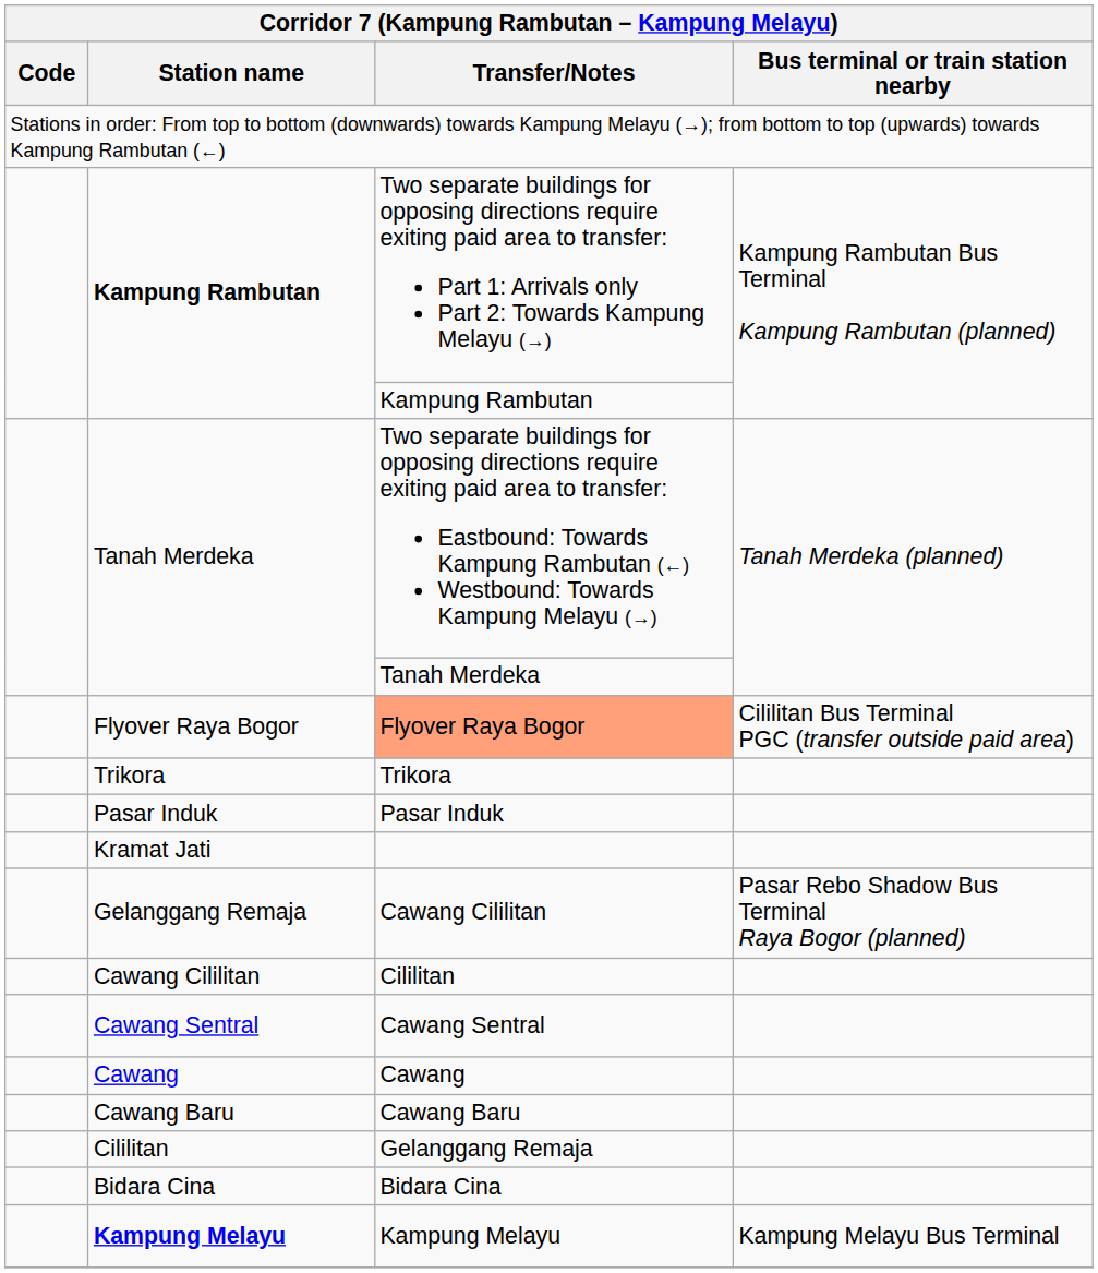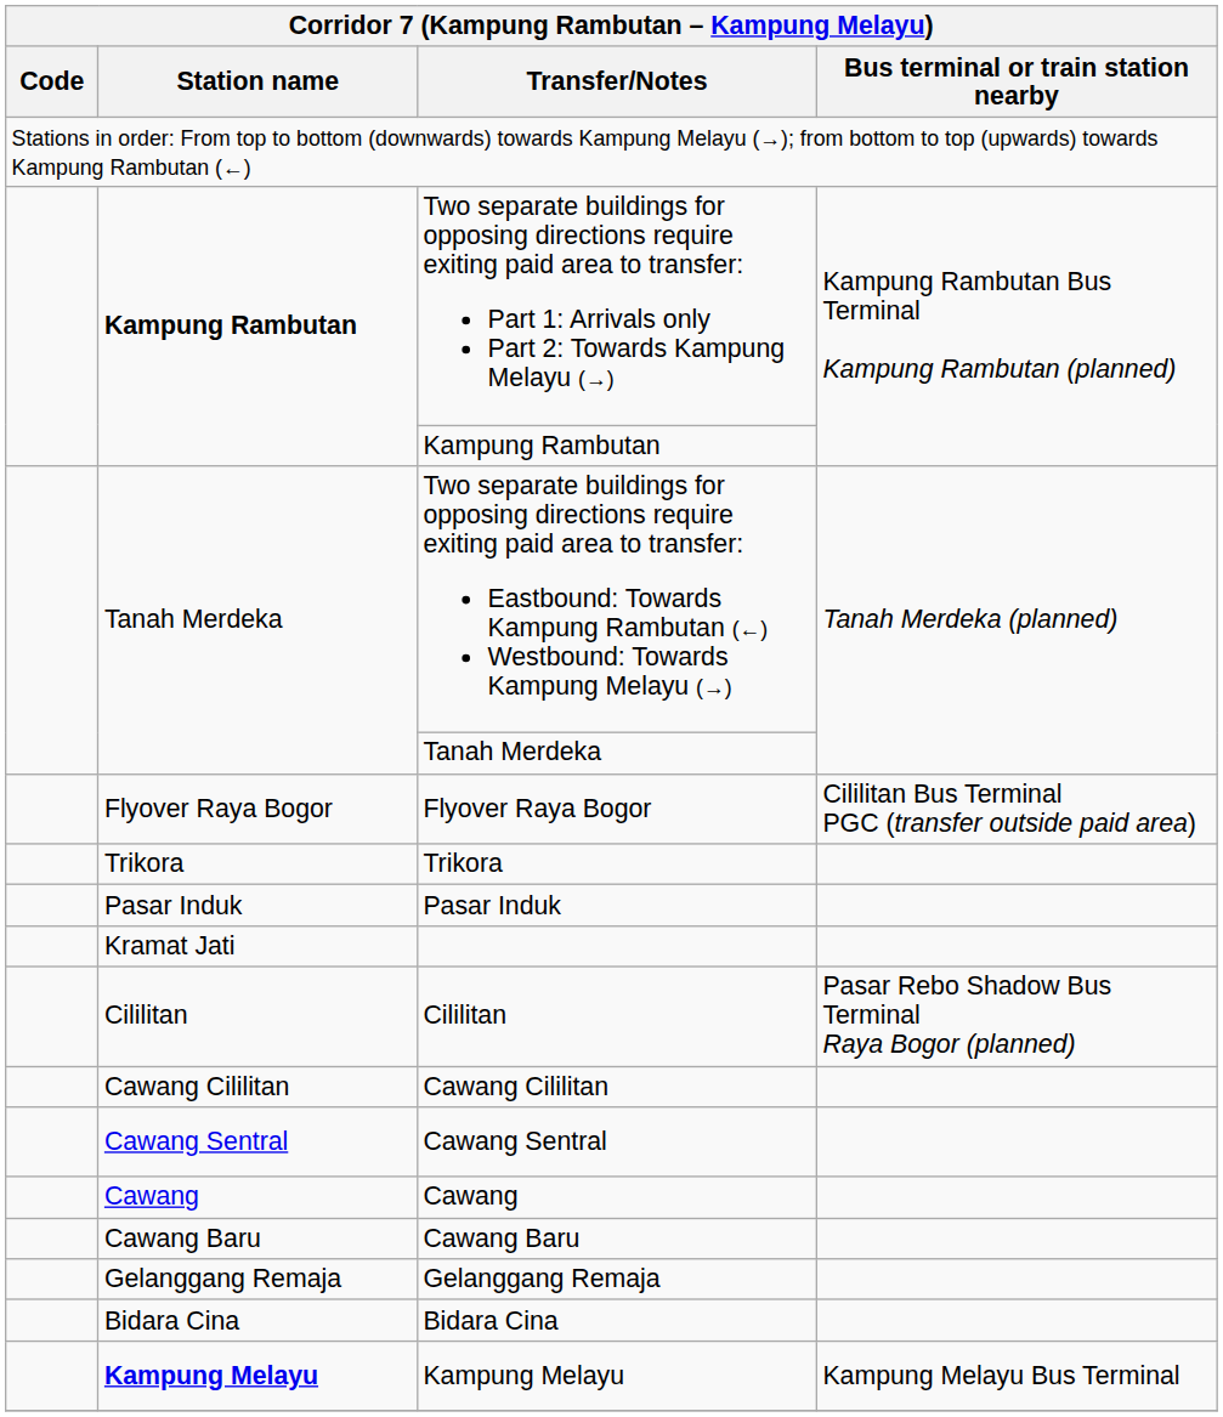row 8 | Transfer/Notes: lightsalmon background -> no background
row 12 | Station name: Gelanggang Remaja -> Cililitan
row 12 | Transfer/Notes: Cawang Cililitan -> Cililitan
row 13 | Transfer/Notes: Cililitan -> Cawang Cililitan
row 17 | Station name: Cililitan -> Gelanggang Remaja
